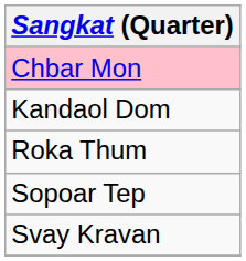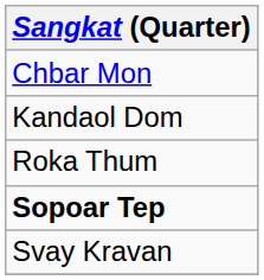row 2 | column 1: pink background -> no background
row 5 | column 1: normal -> bold
